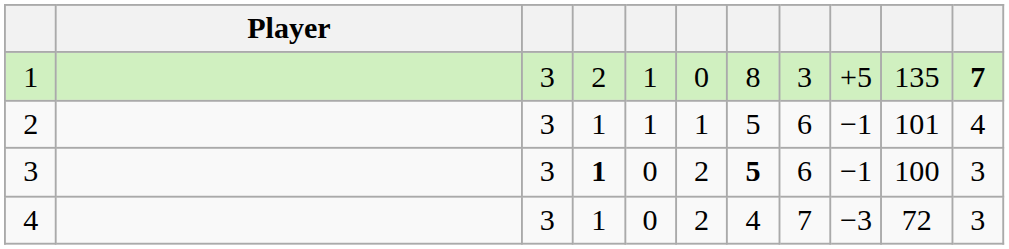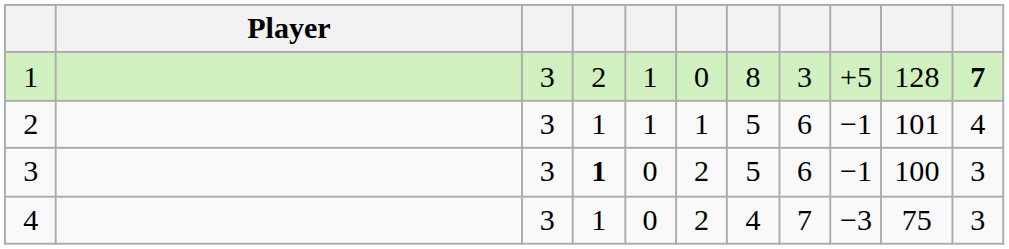row 2 | column 10: 135 -> 128
row 4 | column 7: bold -> normal
row 5 | column 10: 72 -> 75
